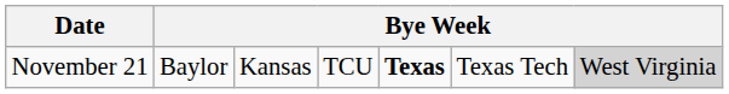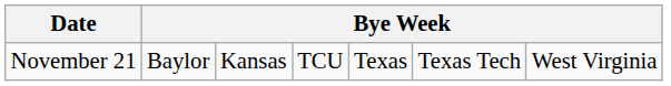November 21 | column 5: bold -> normal
November 21 | column 7: lightgrey background -> no background
